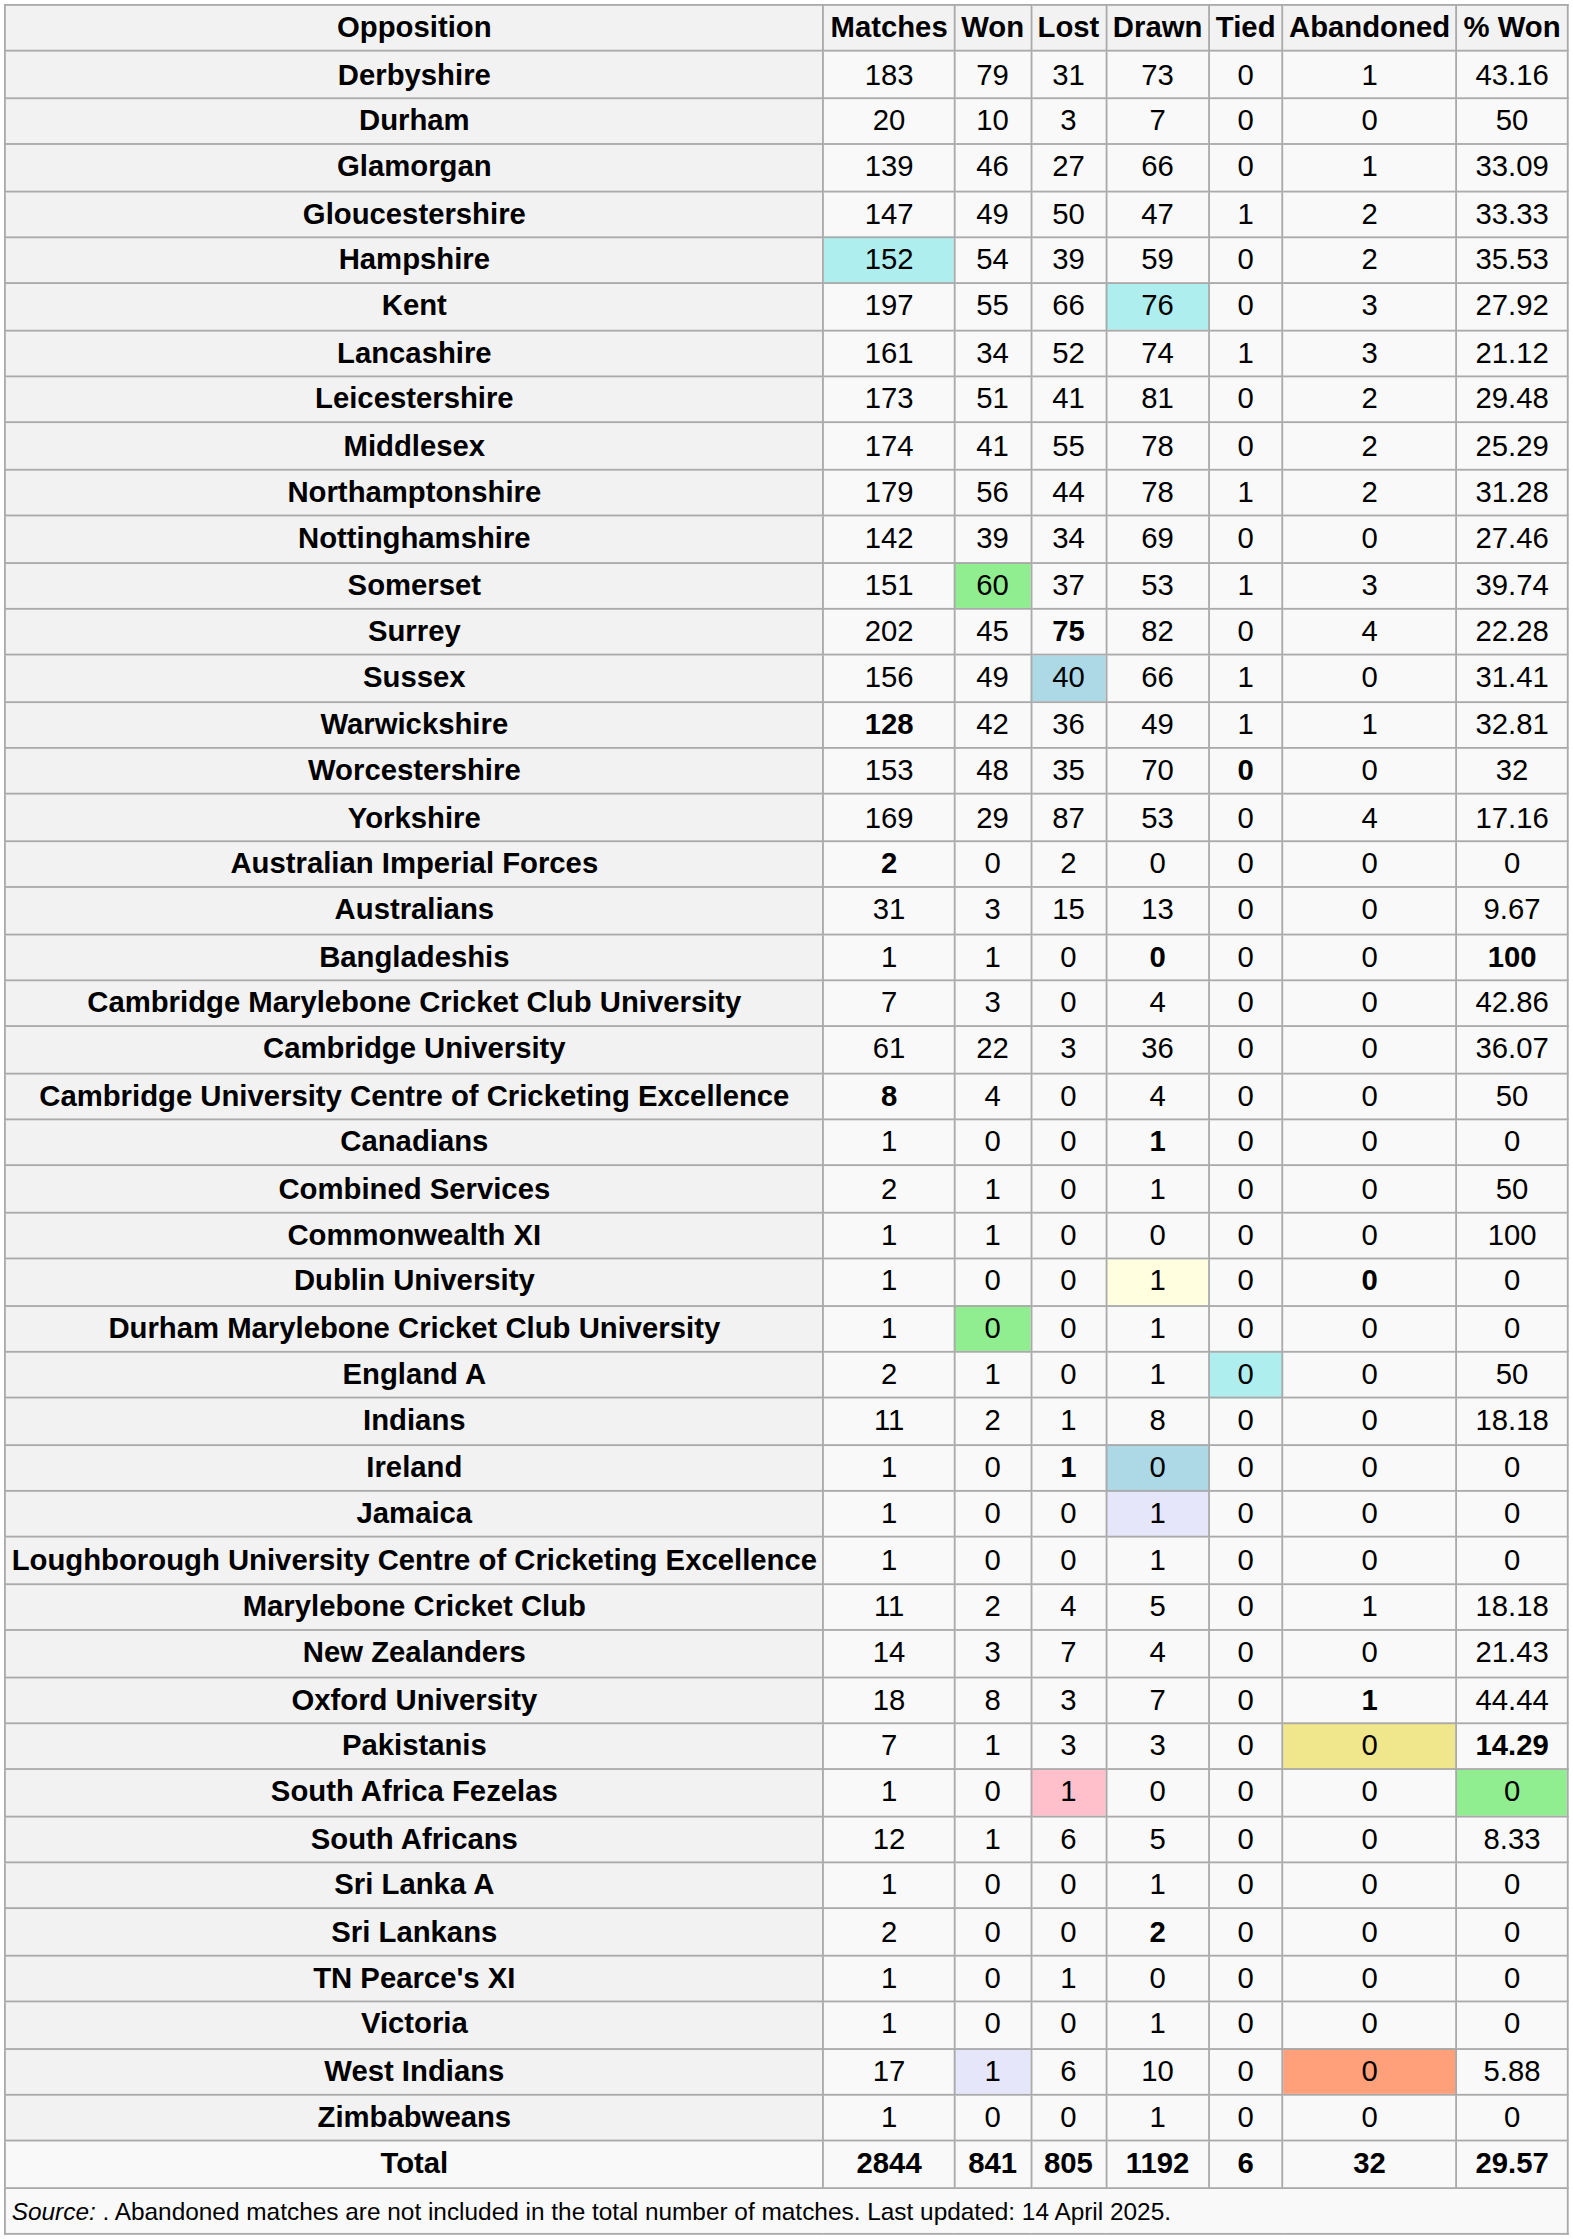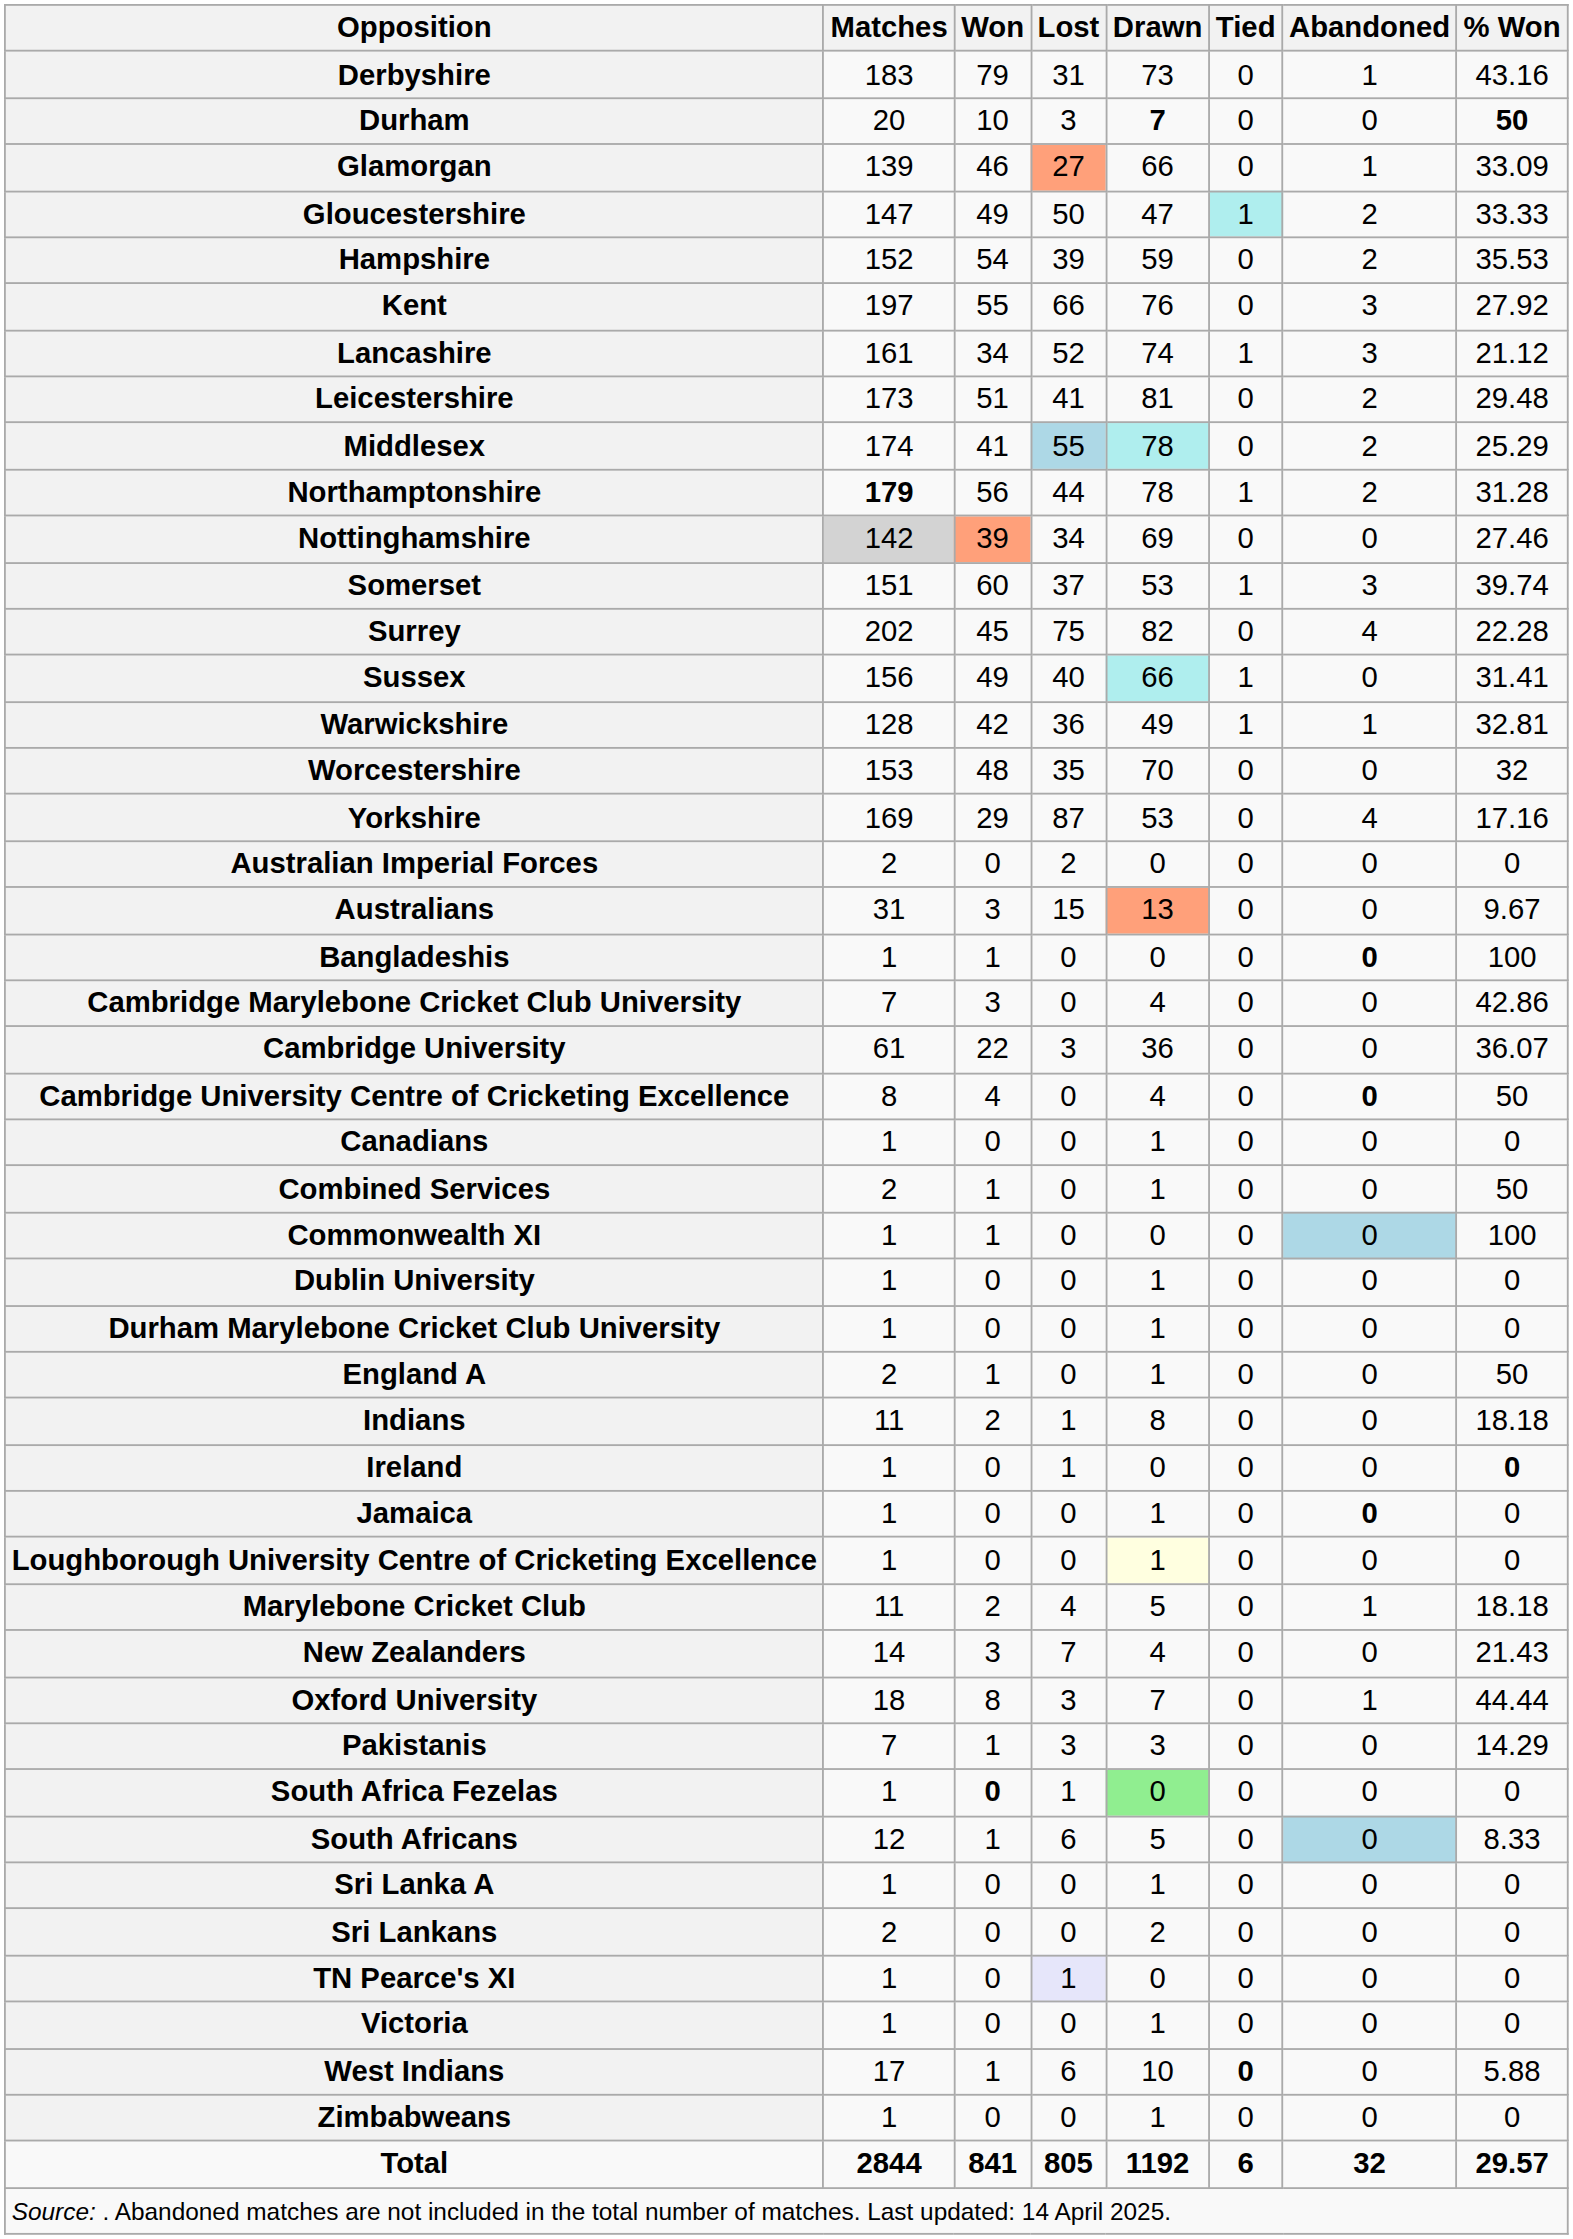Durham | Drawn: normal -> bold
Durham | % Won: normal -> bold
Glamorgan | Lost: no background -> lightsalmon background
Gloucestershire | Tied: no background -> paleturquoise background
Hampshire | Matches: paleturquoise background -> no background
Kent | Drawn: paleturquoise background -> no background
Middlesex | Lost: no background -> lightblue background
Middlesex | Drawn: no background -> paleturquoise background
Northamptonshire | Matches: normal -> bold
Nottinghamshire | Matches: no background -> lightgrey background
Nottinghamshire | Won: no background -> lightsalmon background
Somerset | Won: lightgreen background -> no background
Surrey | Lost: bold -> normal
Sussex | Lost: lightblue background -> no background
Sussex | Drawn: no background -> paleturquoise background
Warwickshire | Matches: bold -> normal
Worcestershire | Tied: bold -> normal
Australian Imperial Forces | Matches: bold -> normal
Australians | Drawn: no background -> lightsalmon background
Bangladeshis | Drawn: bold -> normal
Bangladeshis | Abandoned: normal -> bold
Bangladeshis | % Won: bold -> normal
Cambridge University Centre of Cricketing Excellence | Matches: bold -> normal
Cambridge University Centre of Cricketing Excellence | Abandoned: normal -> bold
Canadians | Drawn: bold -> normal
Commonwealth XI | Abandoned: no background -> lightblue background
Dublin University | Drawn: lightyellow background -> no background
Dublin University | Abandoned: bold -> normal
Durham Marylebone Cricket Club University | Won: lightgreen background -> no background
England A | Tied: paleturquoise background -> no background
Ireland | Lost: bold -> normal
Ireland | Drawn: lightblue background -> no background
Ireland | % Won: normal -> bold
Jamaica | Drawn: lavender background -> no background
Jamaica | Abandoned: normal -> bold
Loughborough University Centre of Cricketing Excellence | Drawn: no background -> lightyellow background
Oxford University | Abandoned: bold -> normal
Pakistanis | Abandoned: khaki background -> no background
Pakistanis | % Won: bold -> normal
South Africa Fezelas | Won: normal -> bold
South Africa Fezelas | Lost: pink background -> no background
South Africa Fezelas | Drawn: no background -> lightgreen background
South Africa Fezelas | % Won: lightgreen background -> no background
South Africans | Abandoned: no background -> lightblue background
Sri Lankans | Drawn: bold -> normal
TN Pearce's XI | Lost: no background -> lavender background
West Indians | Won: lavender background -> no background
West Indians | Tied: normal -> bold
West Indians | Abandoned: lightsalmon background -> no background
